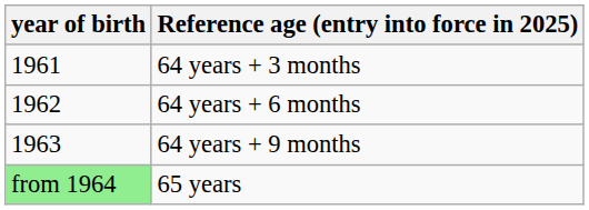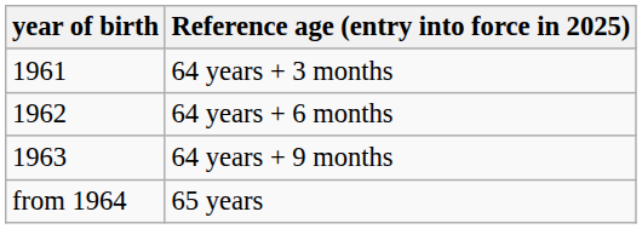65 years | year of birth: lightgreen background -> no background
